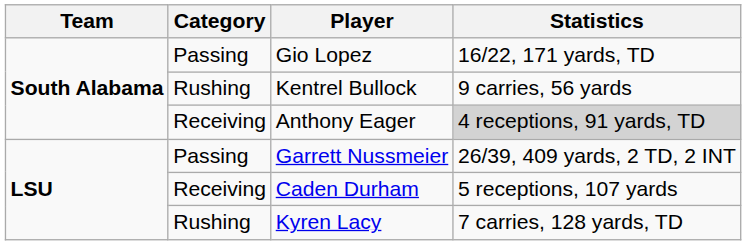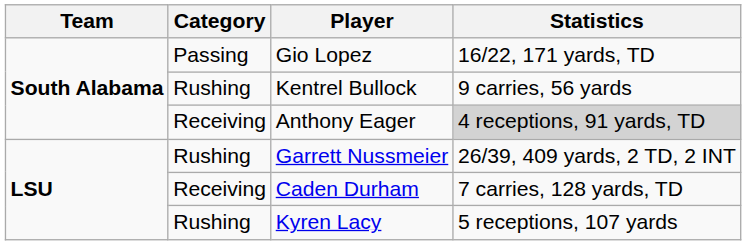Garrett Nussmeier | Category: Passing -> Rushing
Caden Durham | Statistics: 5 receptions, 107 yards -> 7 carries, 128 yards, TD
Kyren Lacy | Statistics: 7 carries, 128 yards, TD -> 5 receptions, 107 yards
